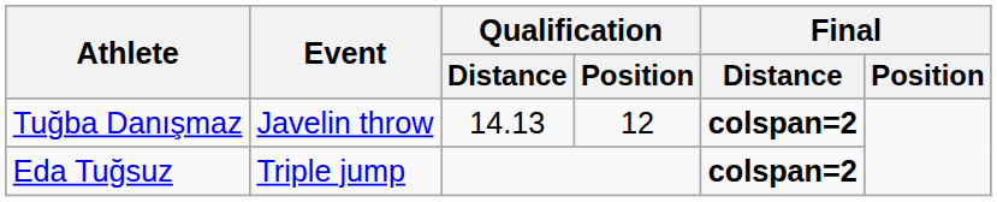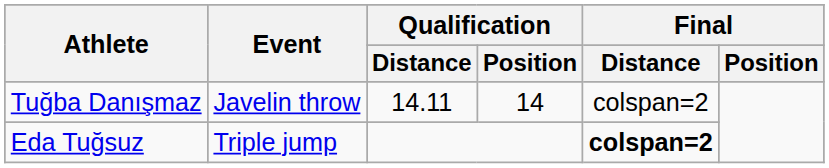Tuğba Danışmaz | Qualification / Distance: 14.13 -> 14.11
Tuğba Danışmaz | Qualification / Position: 12 -> 14
Tuğba Danışmaz | Final / Distance: bold -> normal
